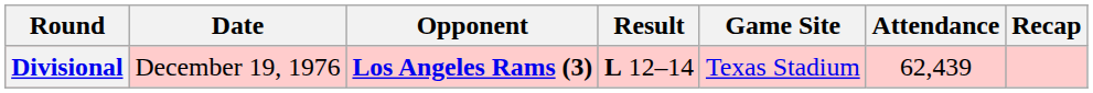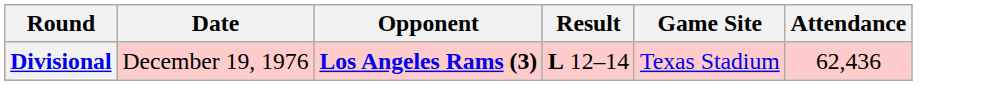- column: Recap
Divisional | Attendance: 62,439 -> 62,436
